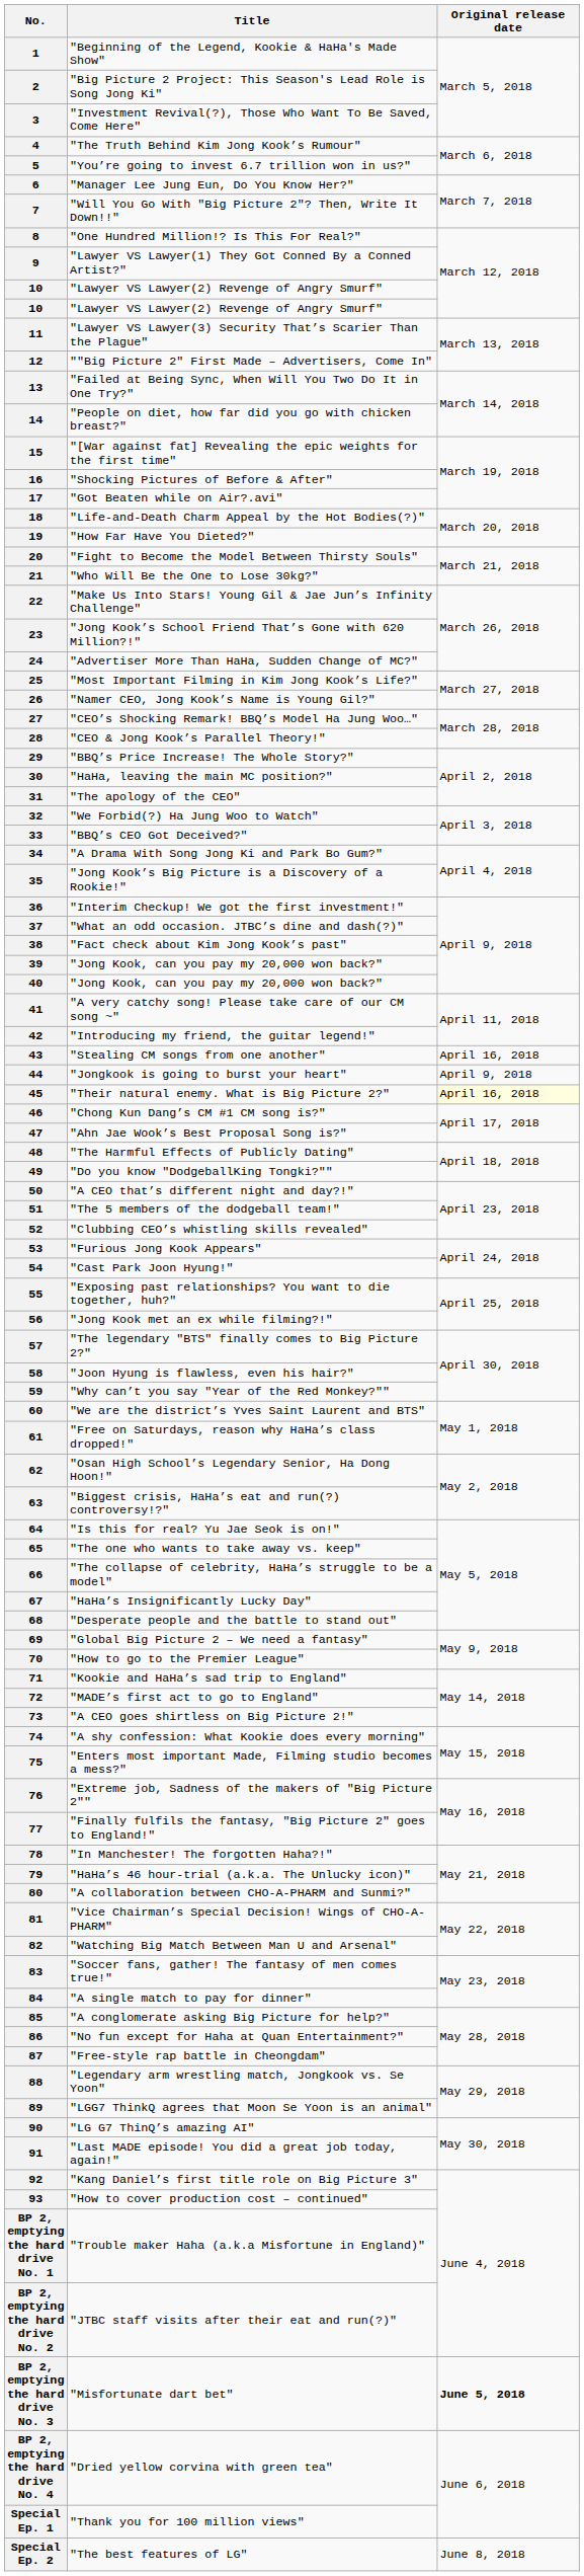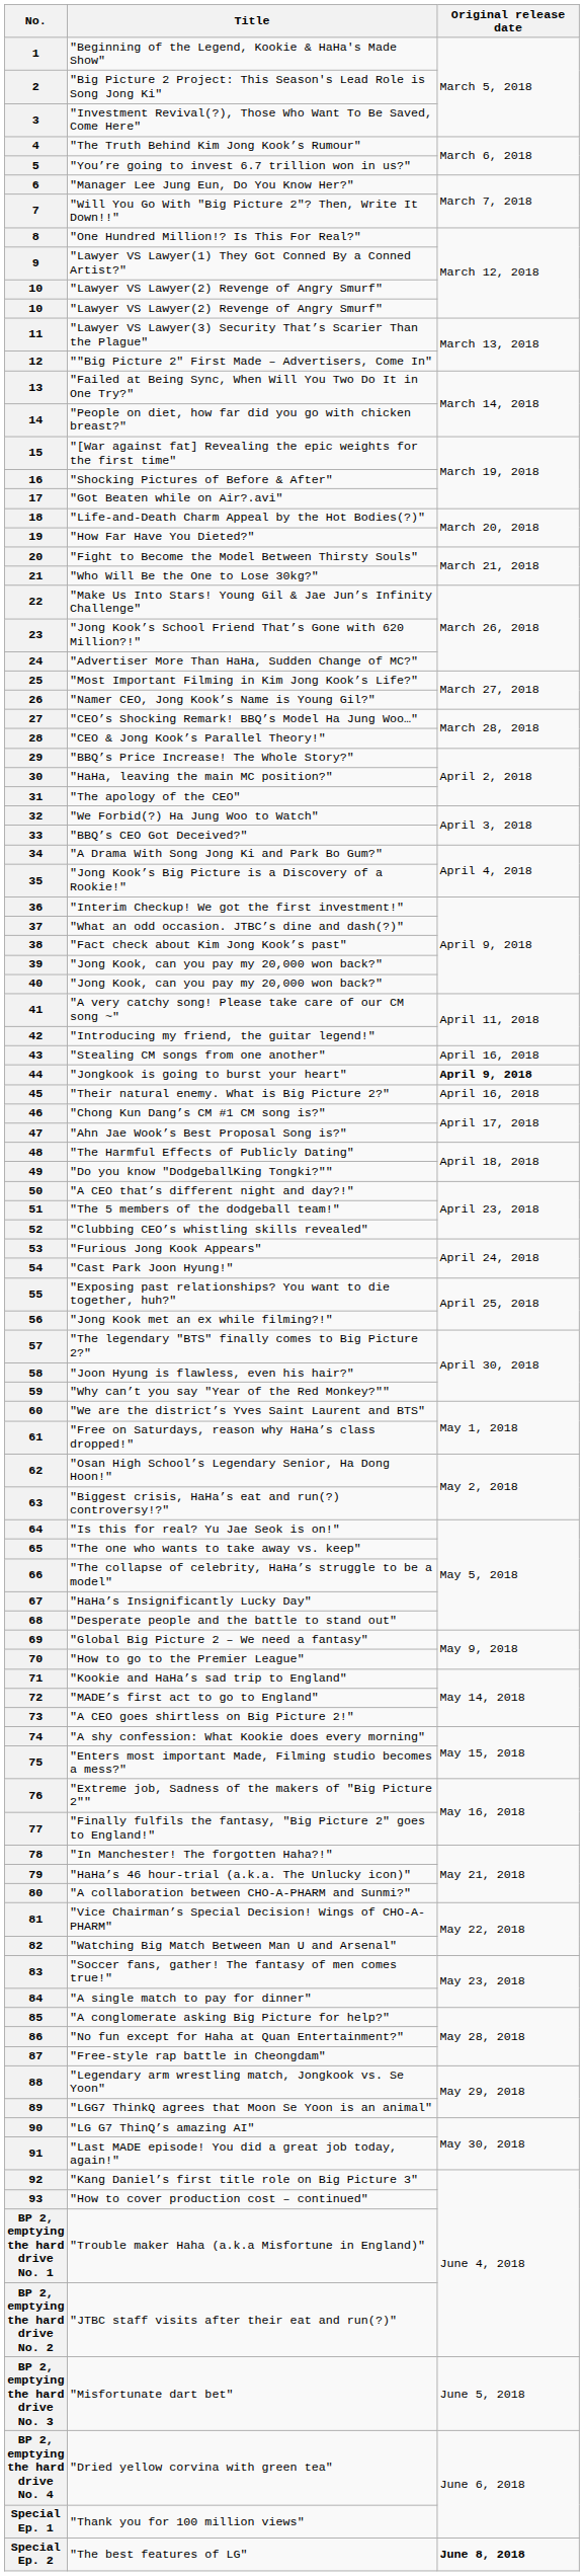44 | Original release date: normal -> bold
45 | Original release date: lightyellow background -> no background
BP 2, emptying the hard drive No. 3 | Original release date: bold -> normal
Special Ep. 2 | Original release date: normal -> bold
